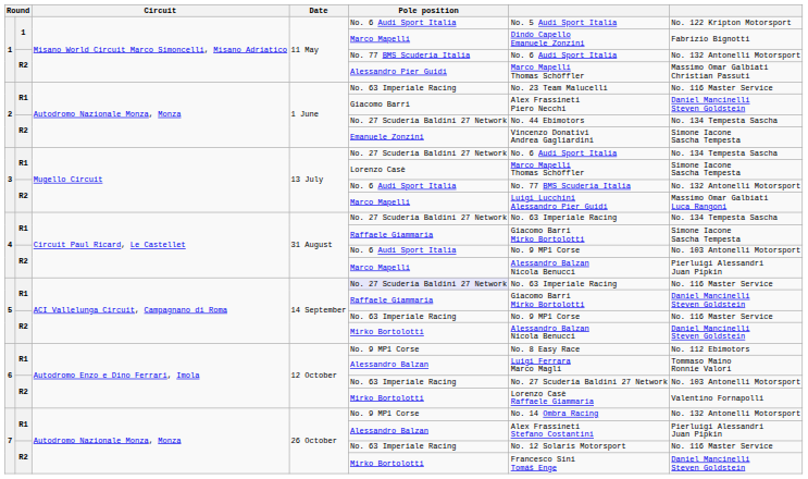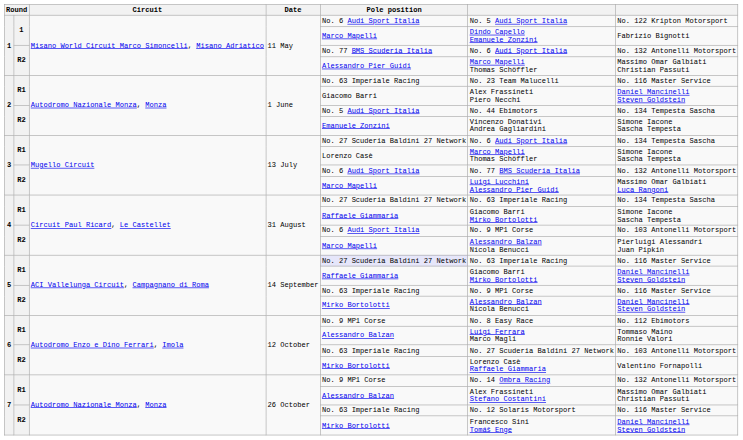row 8 | Pole position: No. 27 Scuderia Baldini 27 Network -> No. 5 Audi Sport Italia
row 27 | column 7: Pierluigi Alessandri Juan Pipkin -> Massimo Omar Galbiati Christian Passuti
